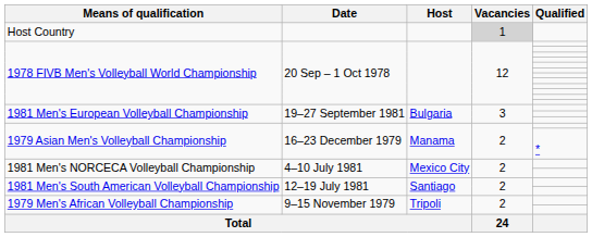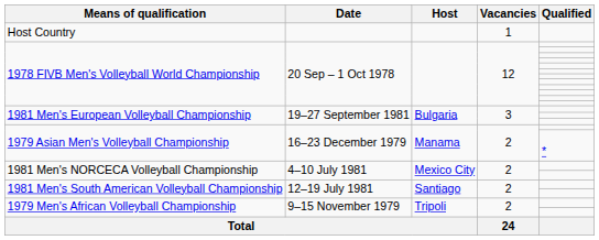Host Country | Vacancies: lightgrey background -> no background
